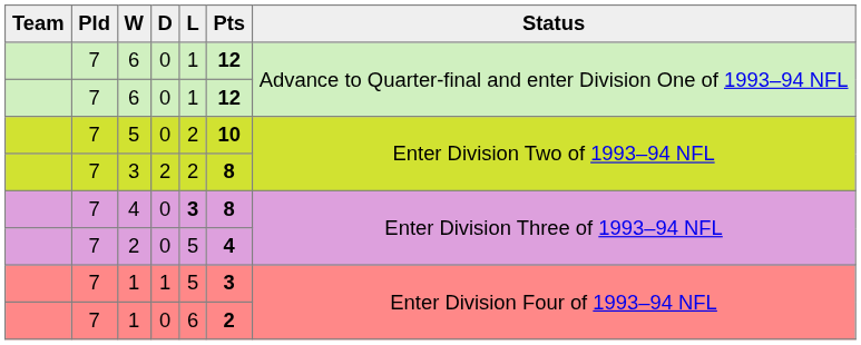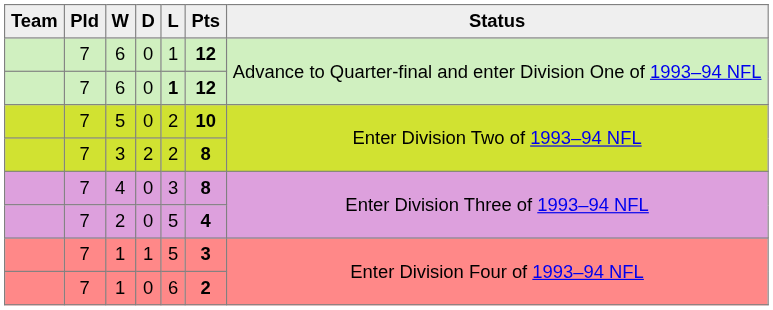row 3 | L: normal -> bold
row 6 | L: bold -> normal
